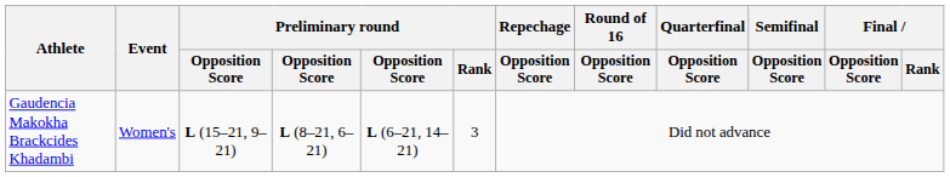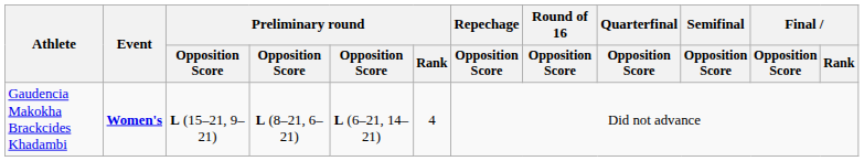Gaudencia Makokha Brackcides Khadambi | Event: normal -> bold
Gaudencia Makokha Brackcides Khadambi | Preliminary round / Rank: 3 -> 4
